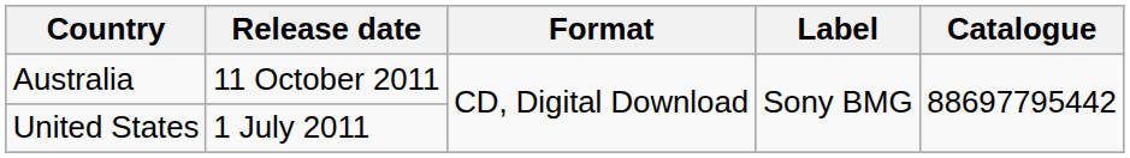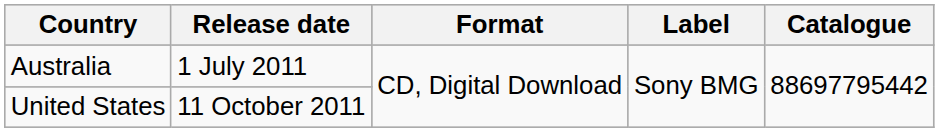Australia | Release date: 11 October 2011 -> 1 July 2011
United States | Release date: 1 July 2011 -> 11 October 2011
